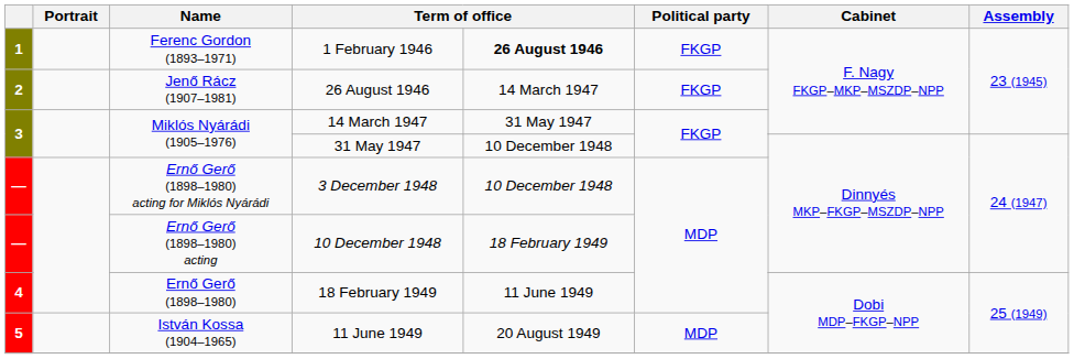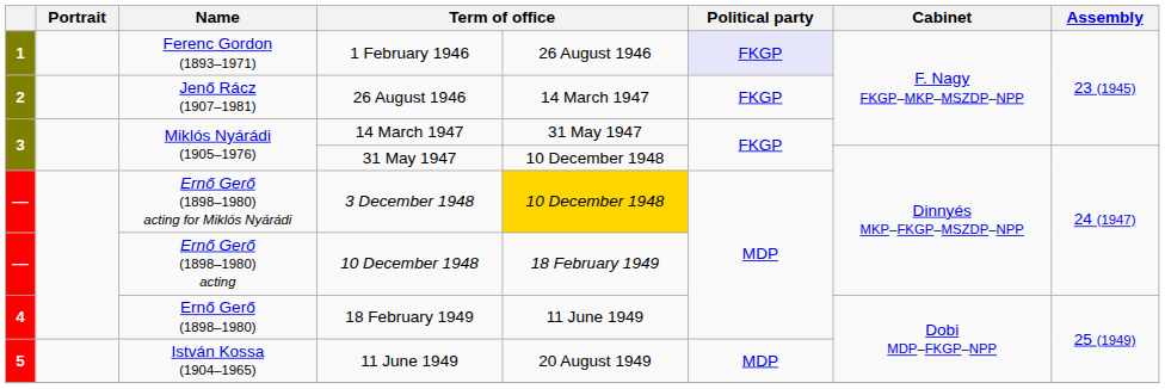1 February 1946 | column 5: bold -> normal
1 February 1946 | Political party: no background -> lavender background
3 December 1948 | column 5: no background -> gold background
